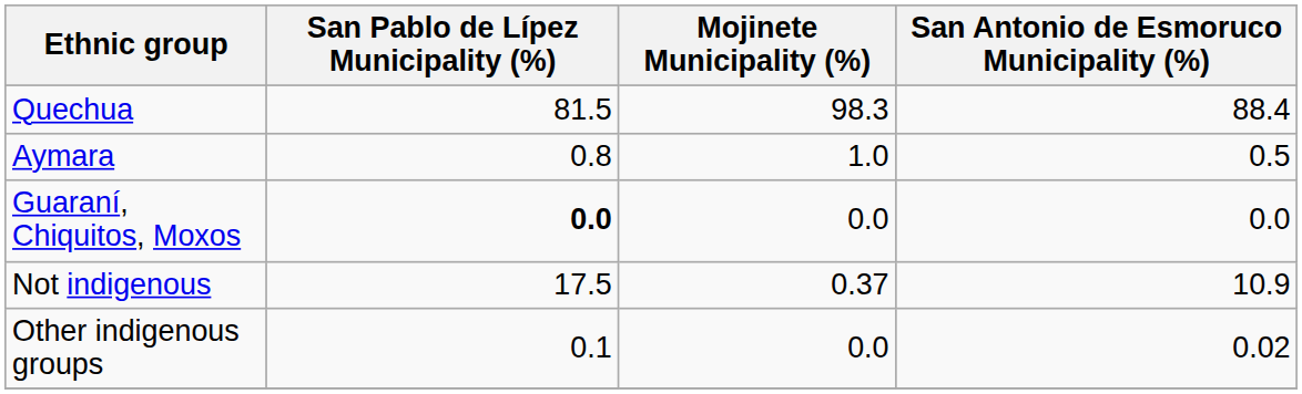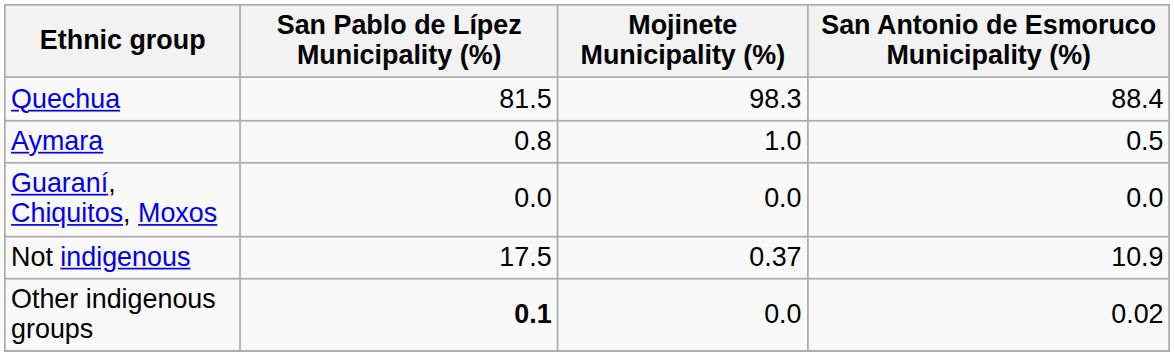Guaraní, Chiquitos, Moxos | San Pablo de Lípez Municipality (%): bold -> normal
Other indigenous groups | San Pablo de Lípez Municipality (%): normal -> bold
